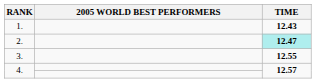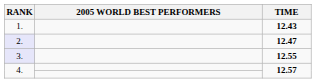2. | RANK: no background -> lavender background
2. | TIME: paleturquoise background -> no background
3. | RANK: no background -> lavender background
